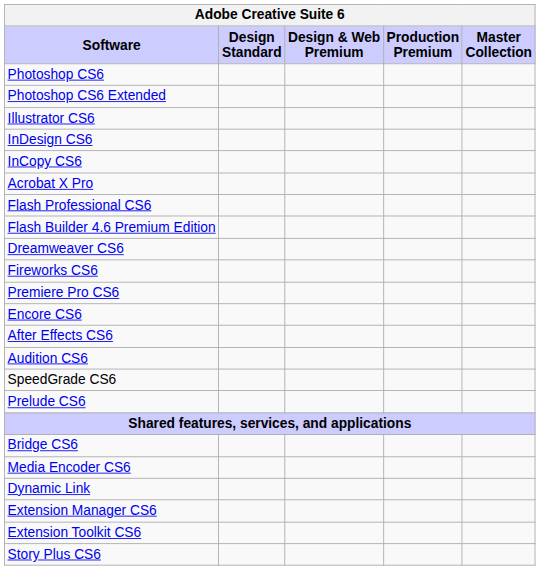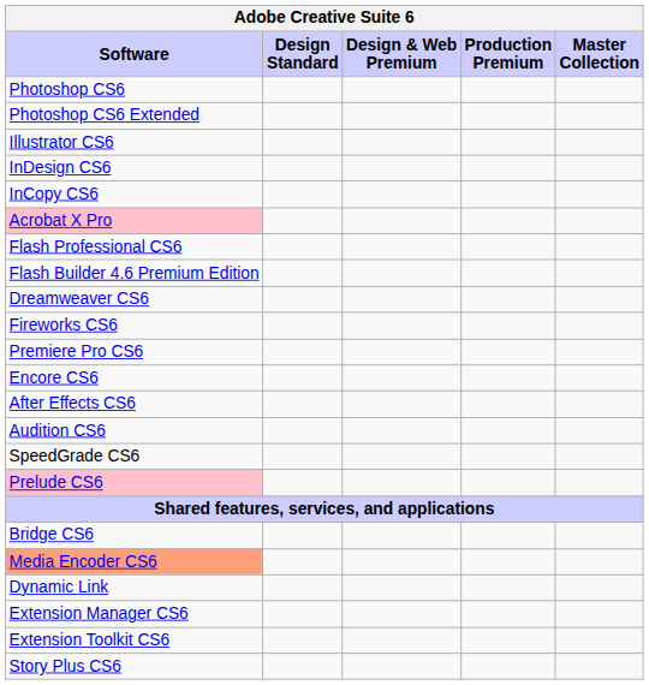Acrobat X Pro | Software: no background -> pink background
Prelude CS6 | Software: no background -> pink background
Media Encoder CS6 | Software: no background -> lightsalmon background
